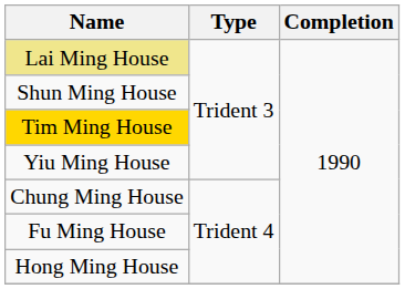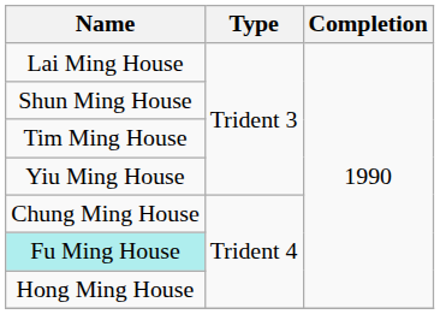Lai Ming House | Name: khaki background -> no background
Tim Ming House | Name: gold background -> no background
Fu Ming House | Name: no background -> paleturquoise background
